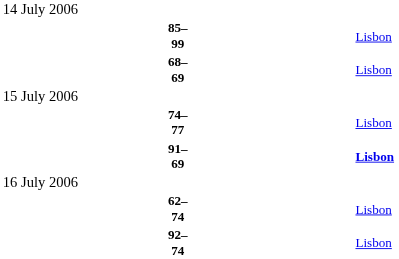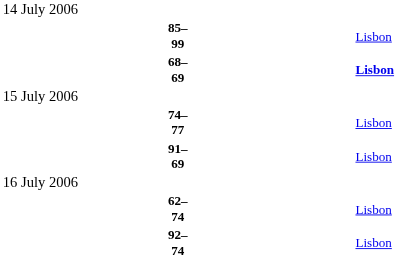68–69 | column 3: normal -> bold
91–69 | column 3: bold -> normal
